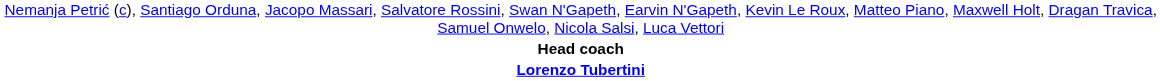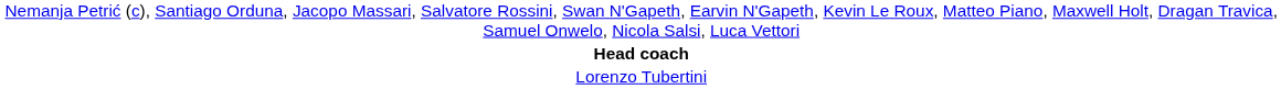row 3 | column 1: bold -> normal
